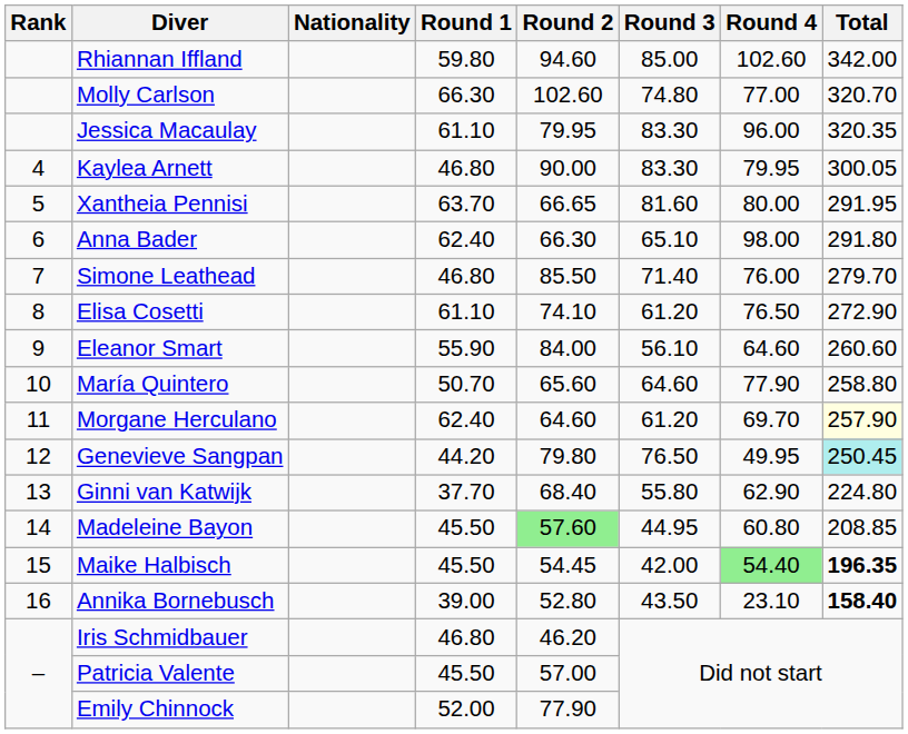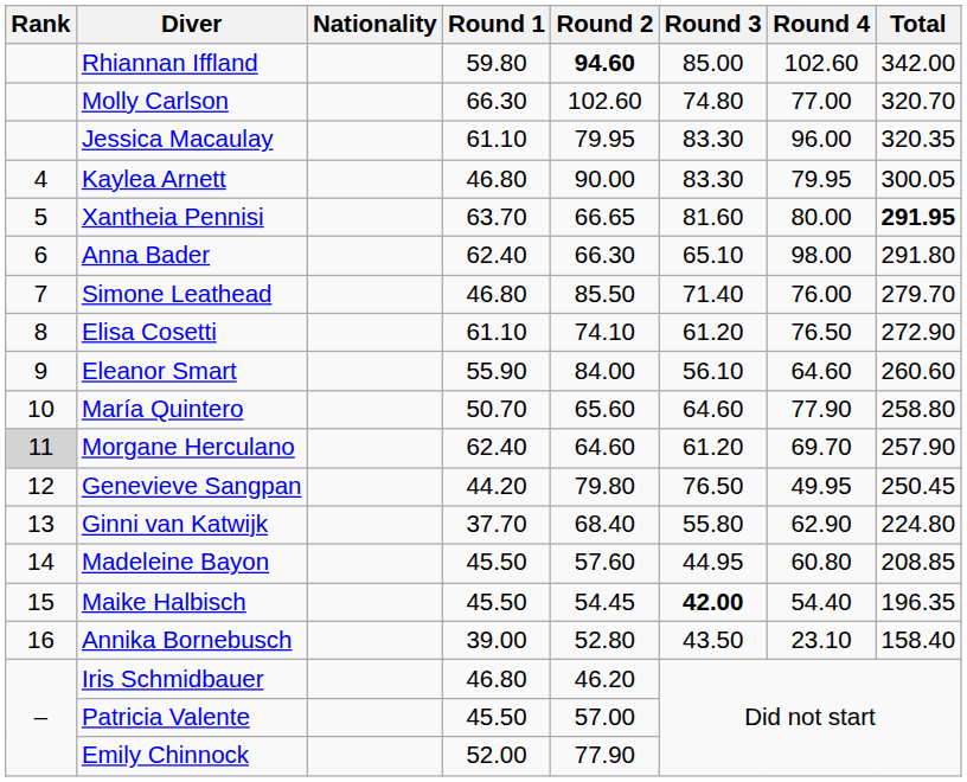Rhiannan Iffland | Round 2: normal -> bold
Xantheia Pennisi | Total: normal -> bold
Morgane Herculano | Rank: no background -> lightgrey background
Morgane Herculano | Total: lightyellow background -> no background
Genevieve Sangpan | Total: paleturquoise background -> no background
Madeleine Bayon | Round 2: lightgreen background -> no background
Maike Halbisch | Round 3: normal -> bold
Maike Halbisch | Round 4: lightgreen background -> no background
Maike Halbisch | Total: bold -> normal
Annika Bornebusch | Total: bold -> normal
